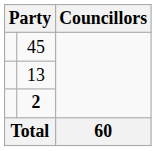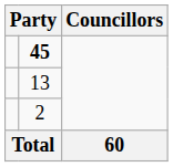45 | column 2: normal -> bold
2 | column 2: bold -> normal
